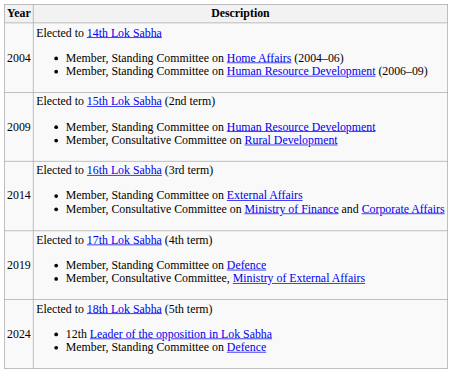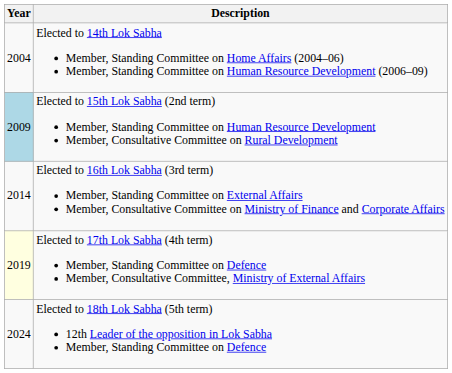row 3 | Year: no background -> lightblue background
row 5 | Year: no background -> lightyellow background
